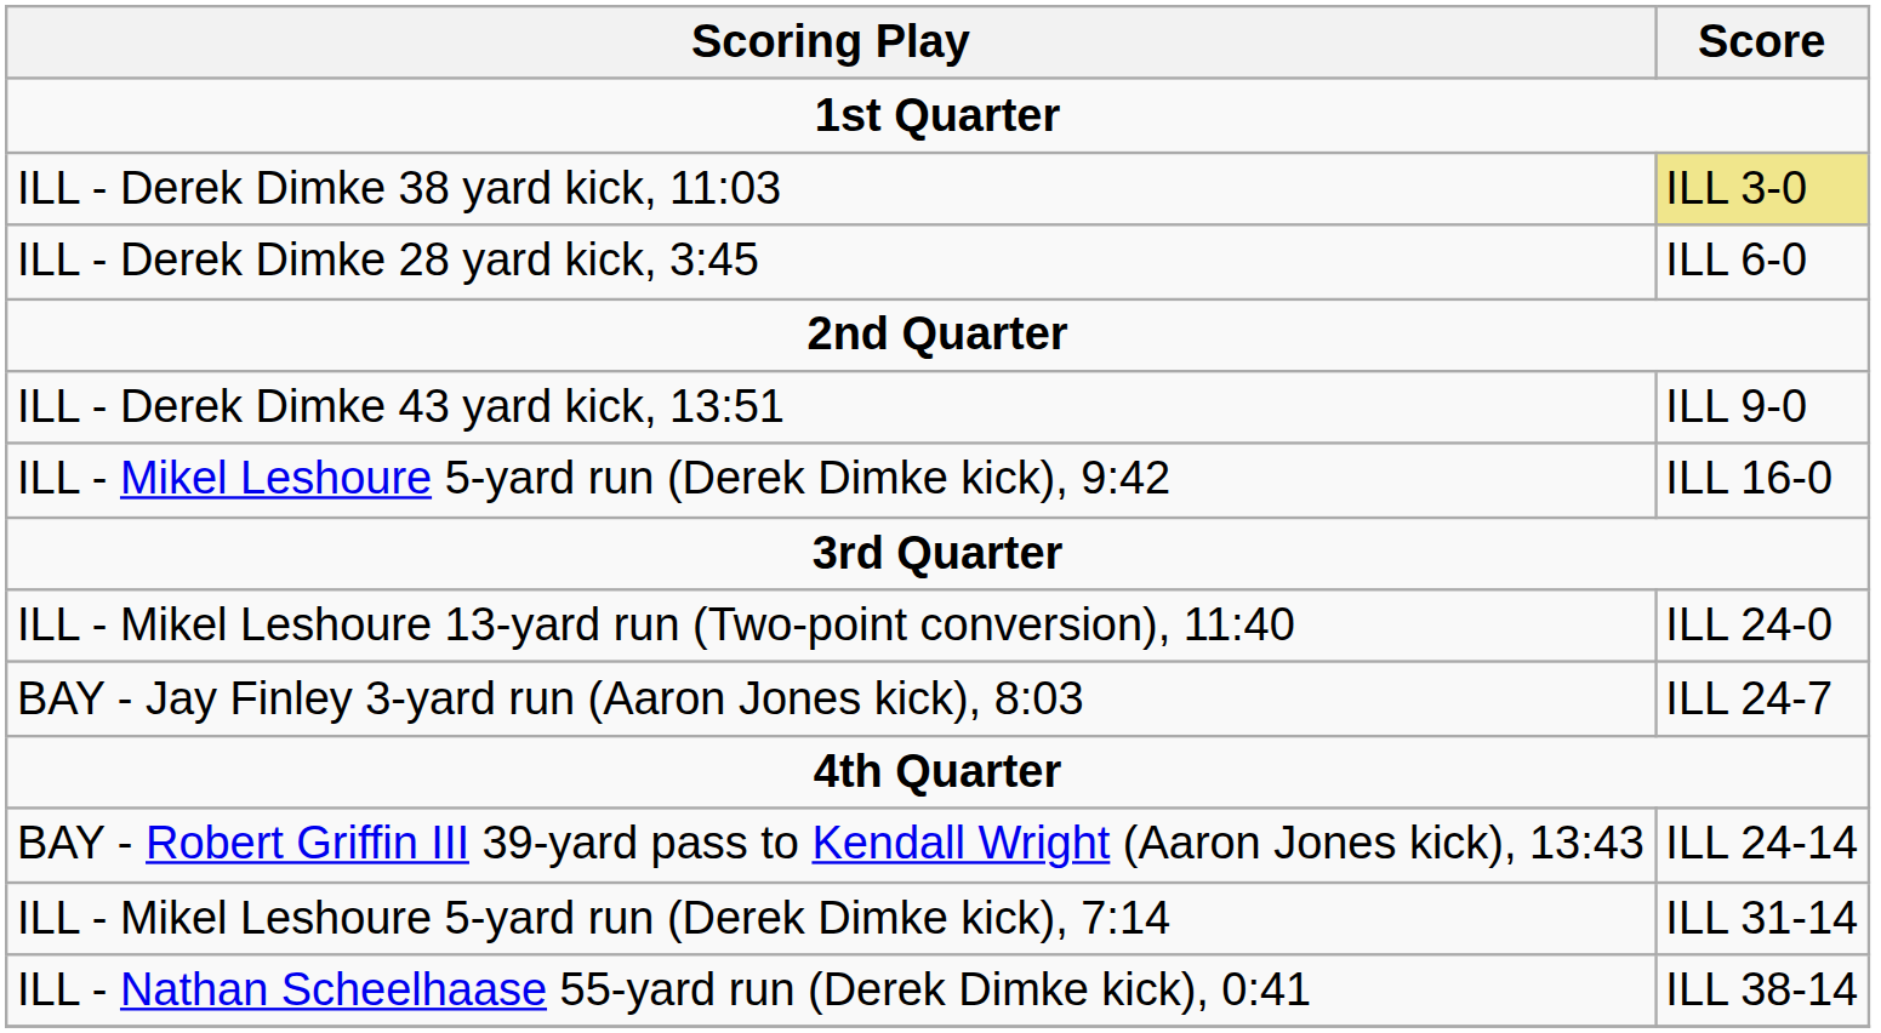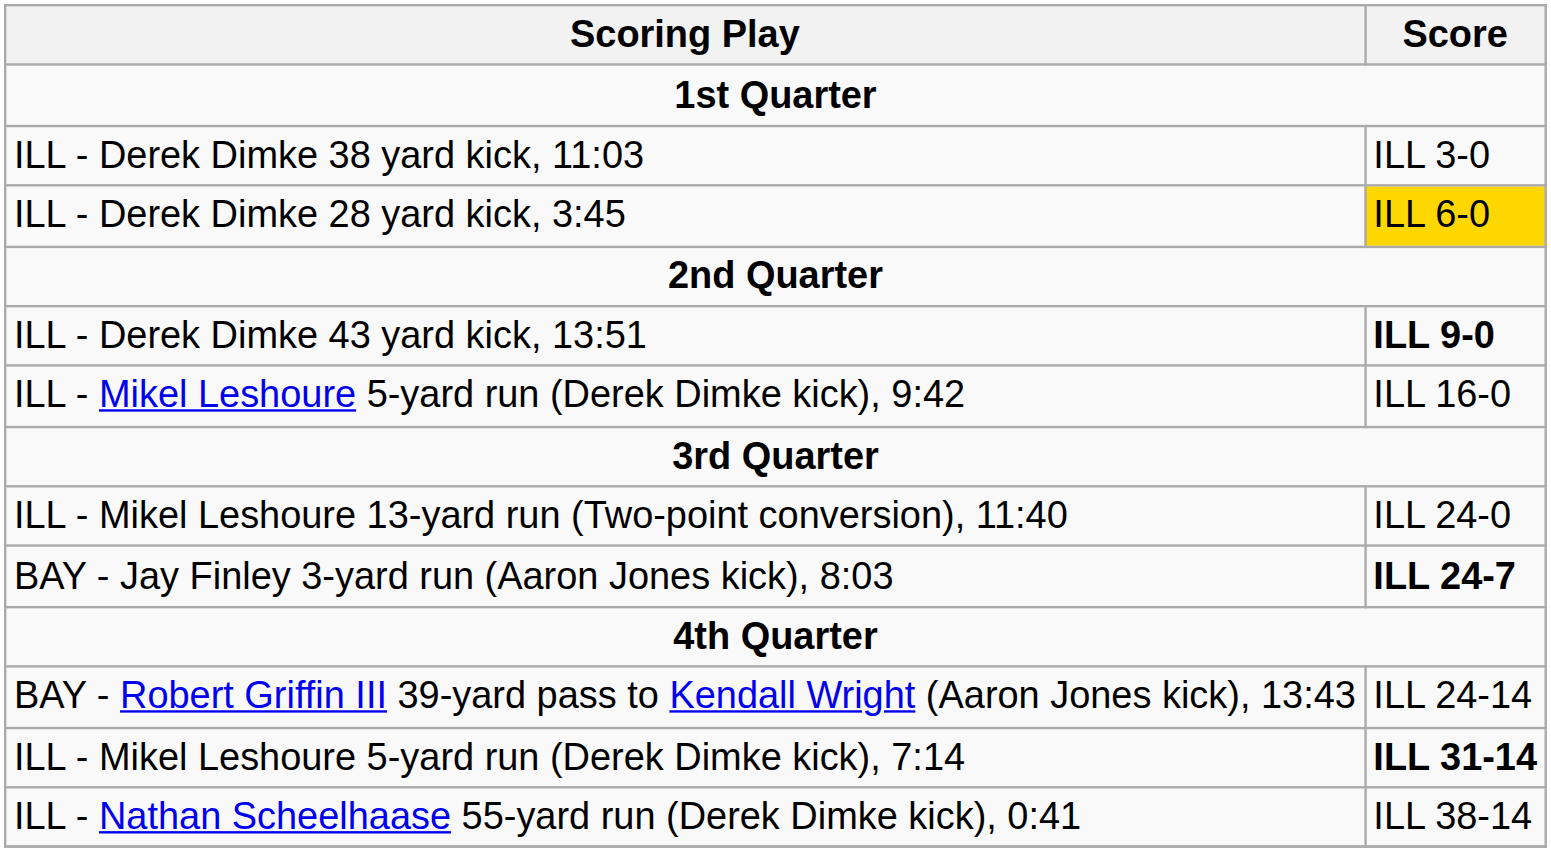ILL - Derek Dimke 38 yard kick, 11:03 | Score: khaki background -> no background
ILL - Derek Dimke 28 yard kick, 3:45 | Score: no background -> gold background
ILL - Derek Dimke 43 yard kick, 13:51 | Score: normal -> bold
BAY - Jay Finley 3-yard run (Aaron Jones kick), 8:03 | Score: normal -> bold
ILL - Mikel Leshoure 5-yard run (Derek Dimke kick), 7:14 | Score: normal -> bold
